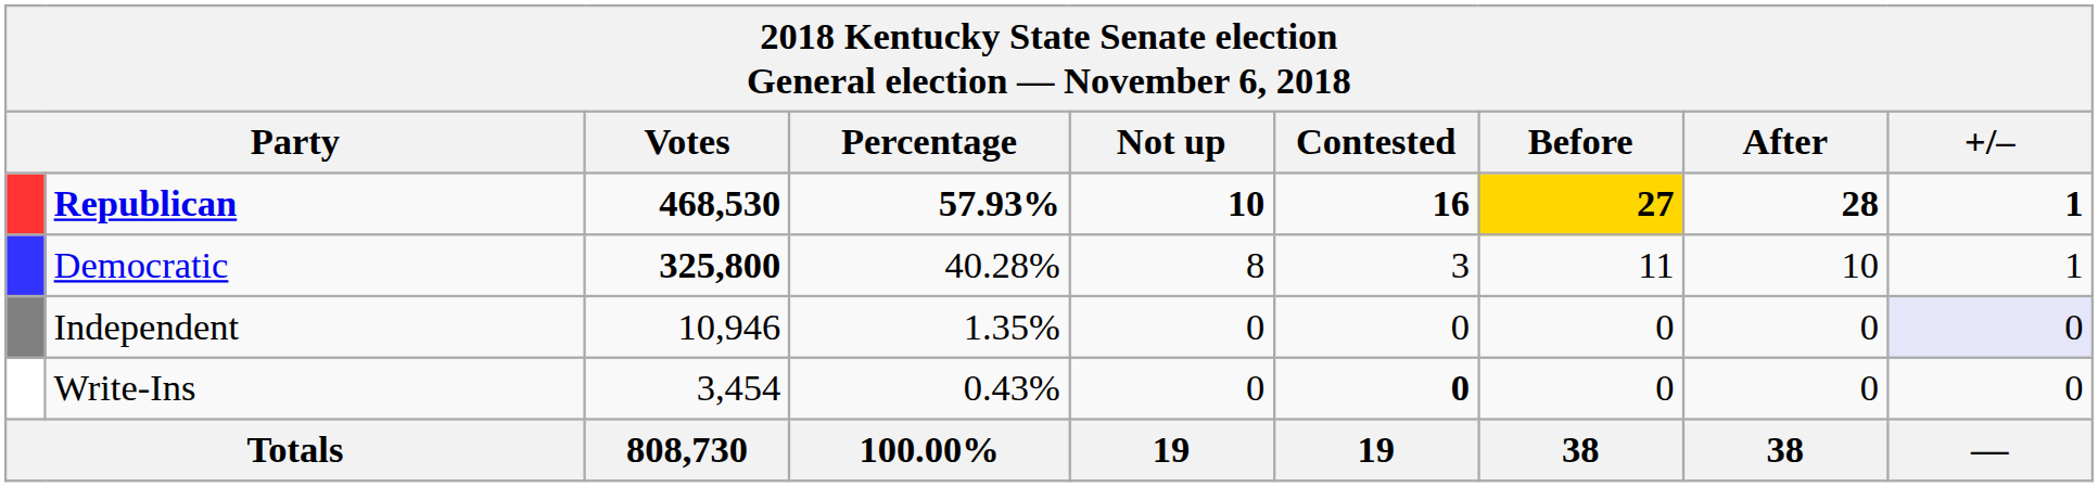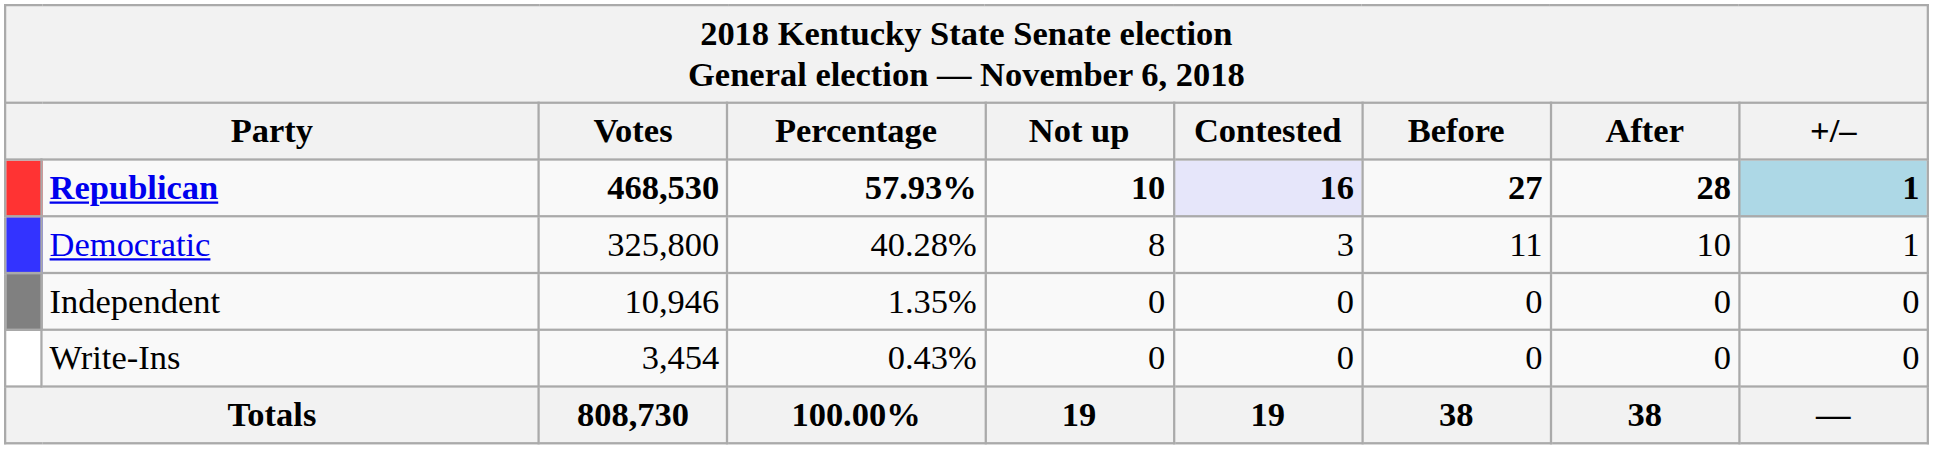Republican | Contested: no background -> lavender background
Republican | Before: gold background -> no background
Republican | +/–: no background -> lightblue background
Democratic | Votes: bold -> normal
Independent | +/–: lavender background -> no background
Write-Ins | Contested: bold -> normal
